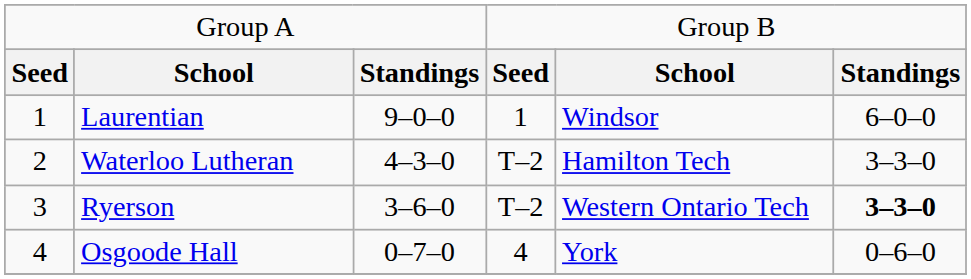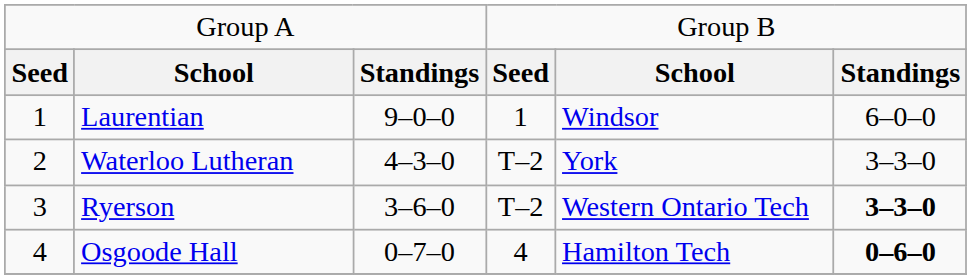Waterloo Lutheran | column 5: Hamilton Tech -> York
Osgoode Hall | column 5: York -> Hamilton Tech
Osgoode Hall | column 6: normal -> bold
